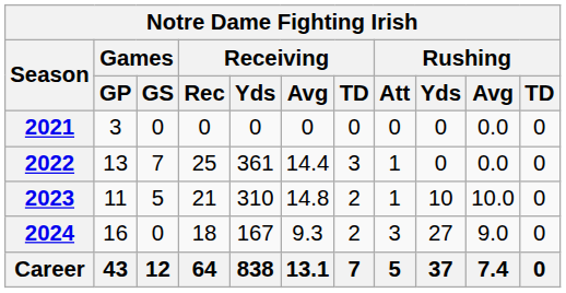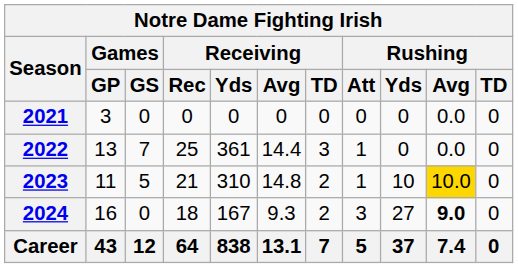2023 | Rushing / Avg: no background -> gold background
2024 | Rushing / Avg: normal -> bold
